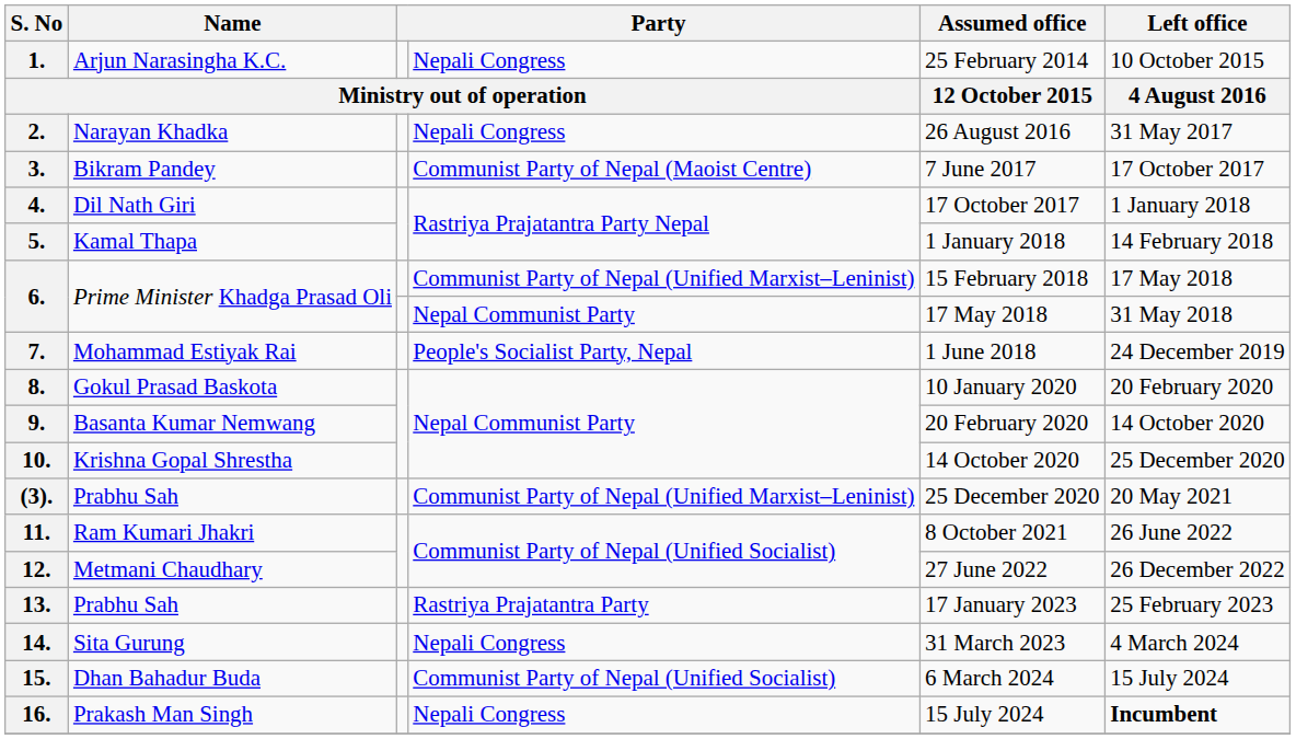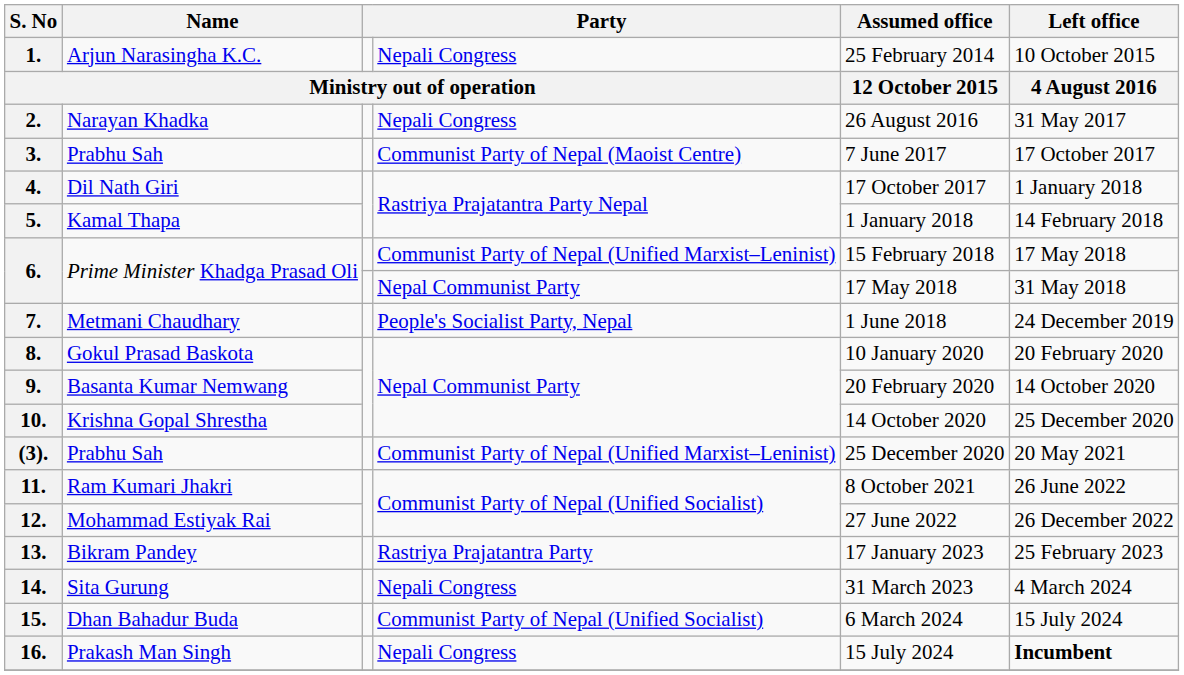3. | Name: Bikram Pandey -> Prabhu Sah
7. | Name: Mohammad Estiyak Rai -> Metmani Chaudhary
12. | Name: Metmani Chaudhary -> Mohammad Estiyak Rai
13. | Name: Prabhu Sah -> Bikram Pandey
